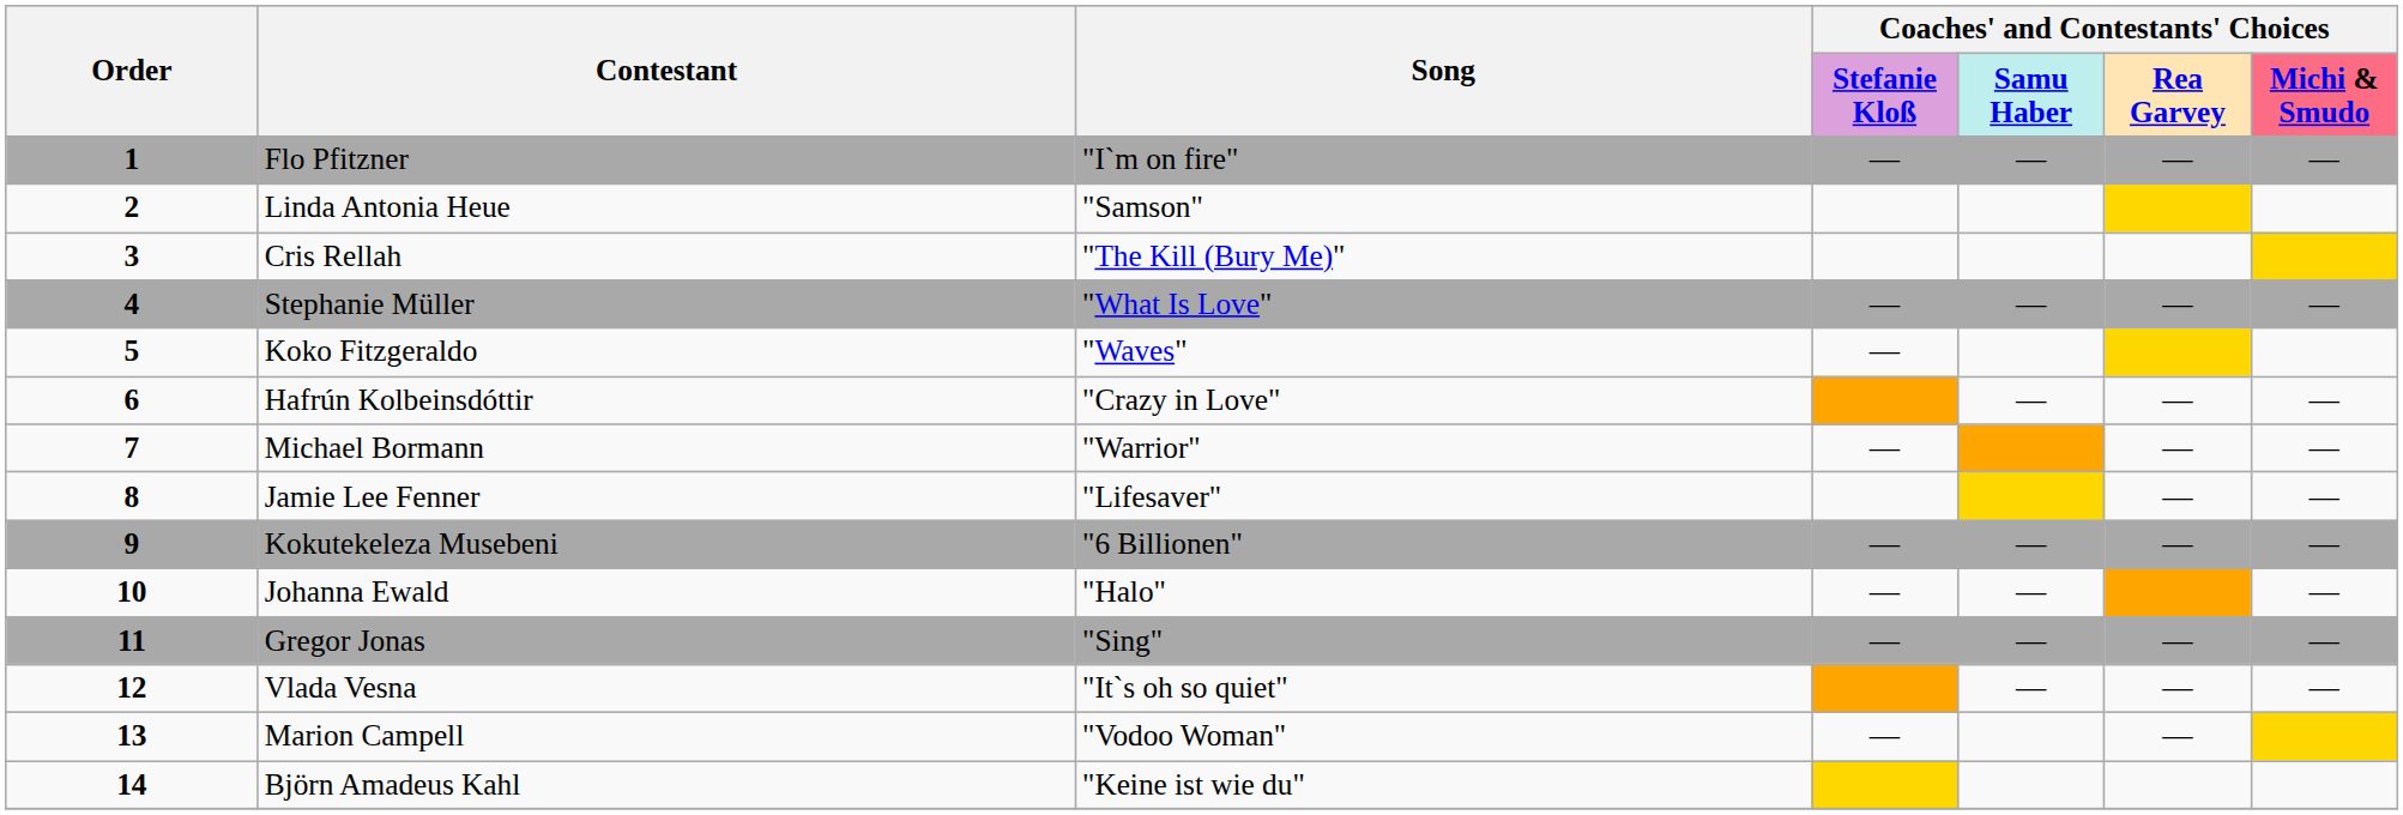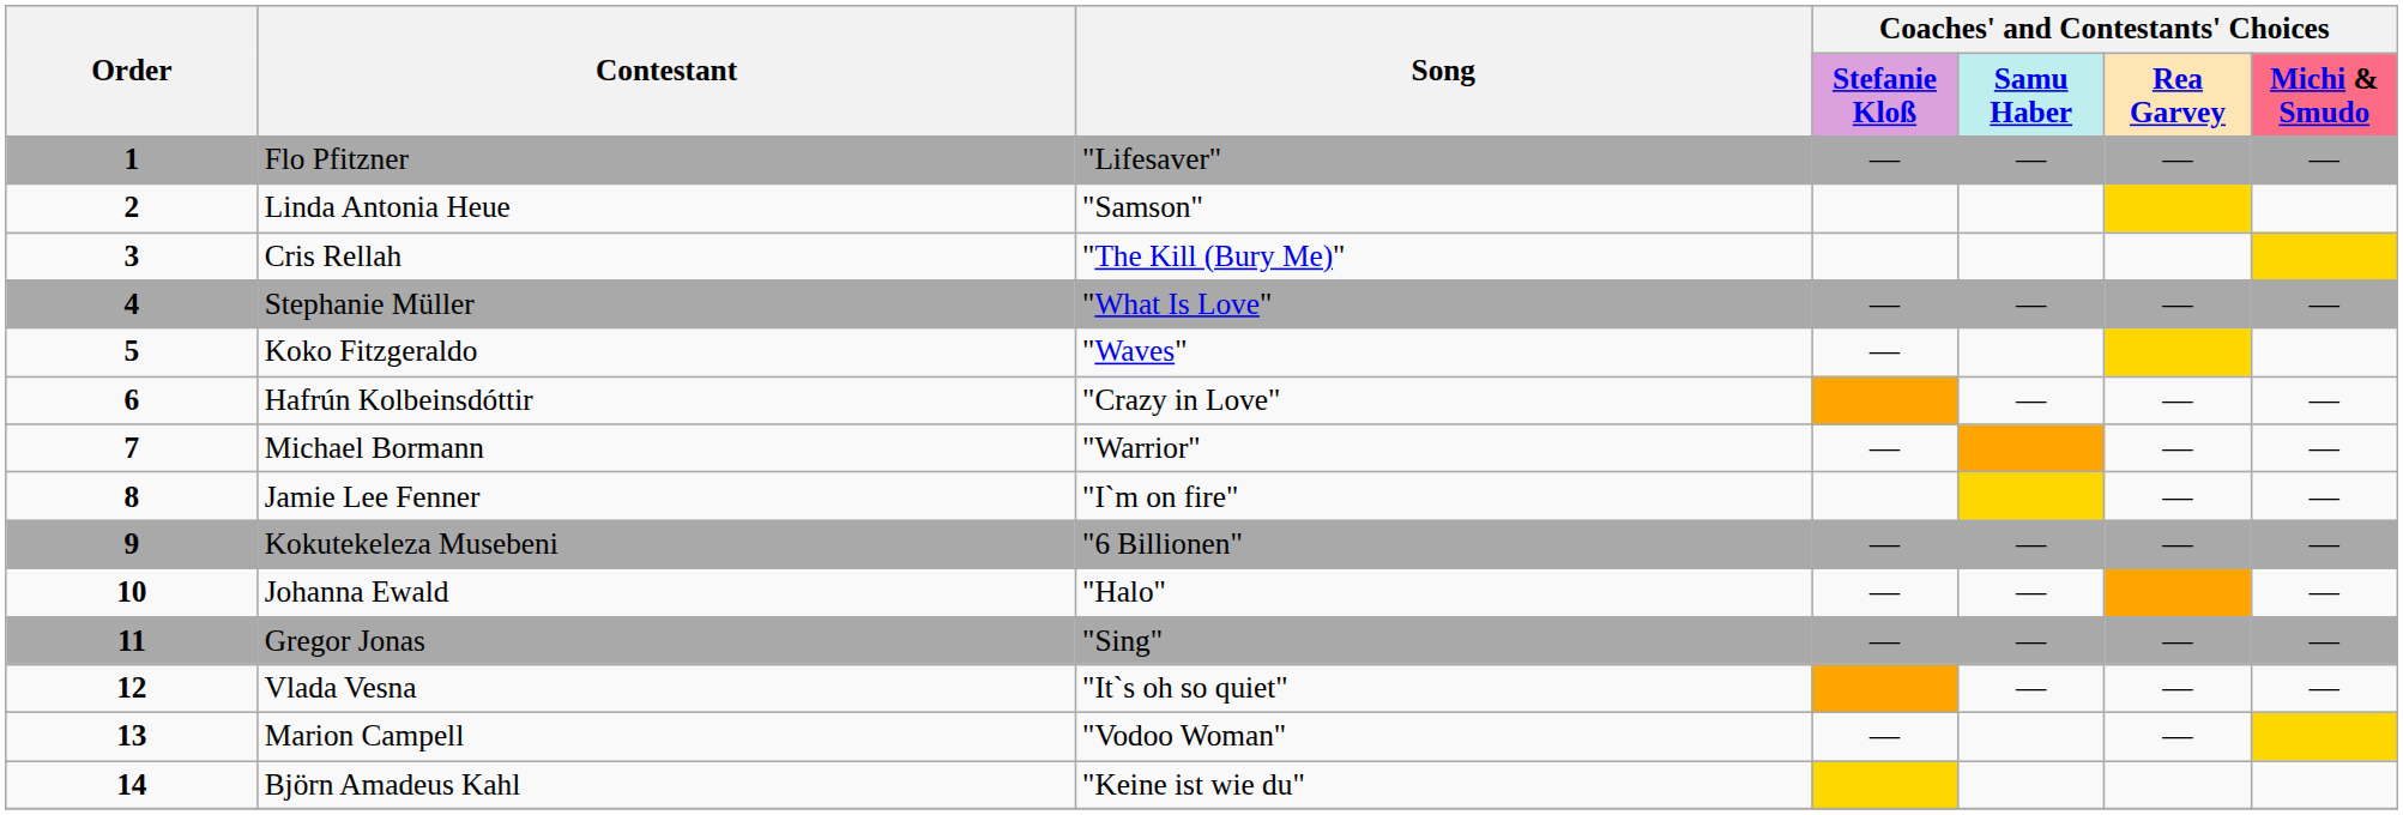Flo Pfitzner | Song: "I`m on fire" -> "Lifesaver"
Jamie Lee Fenner | Song: "Lifesaver" -> "I`m on fire"
